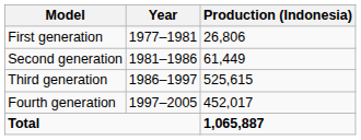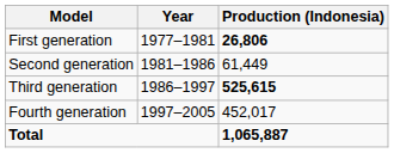First generation | Production (Indonesia): normal -> bold
Third generation | Production (Indonesia): normal -> bold
